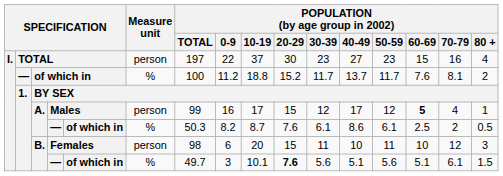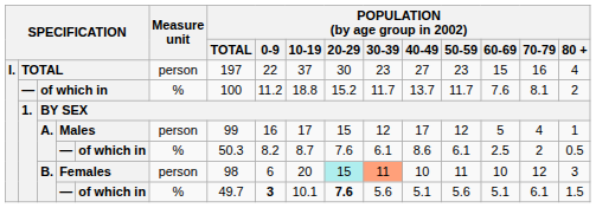Males | POPULATION (by age group in 2002) / 60-69: bold -> normal
Females | POPULATION (by age group in 2002) / 20-29: no background -> paleturquoise background
Females | POPULATION (by age group in 2002) / 30-39: no background -> lightsalmon background
B. / — | POPULATION (by age group in 2002) / 0-9: normal -> bold
